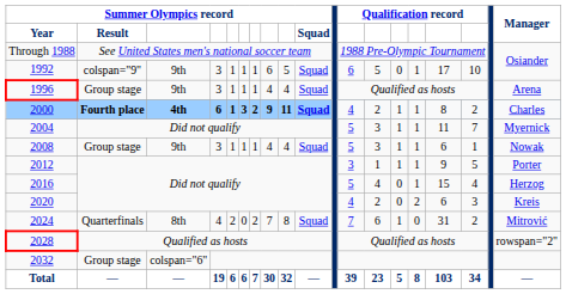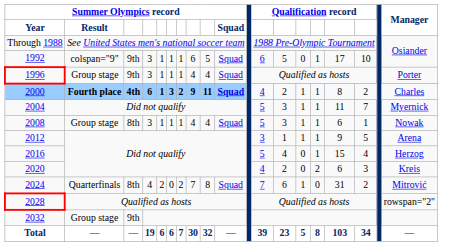1996 | Manager: Arena -> Porter
2008 | column 3: 9th -> 8th
2012 | Manager: Porter -> Arena
2032 | column 3: colspan="6" -> 9th
